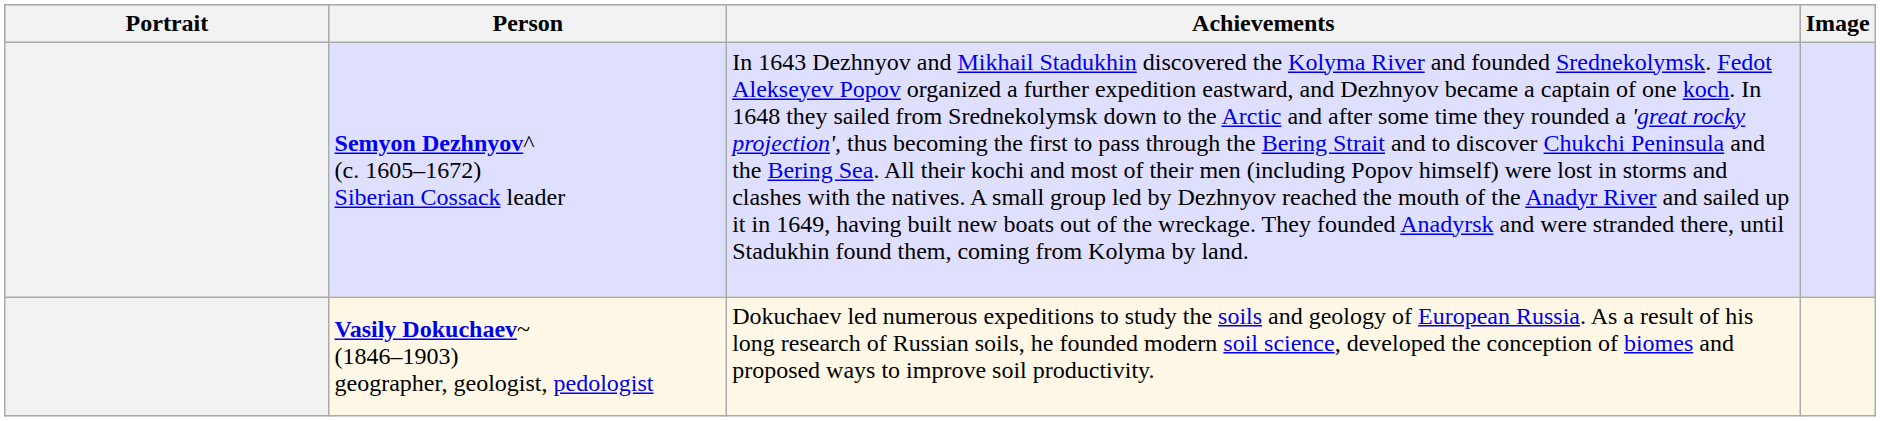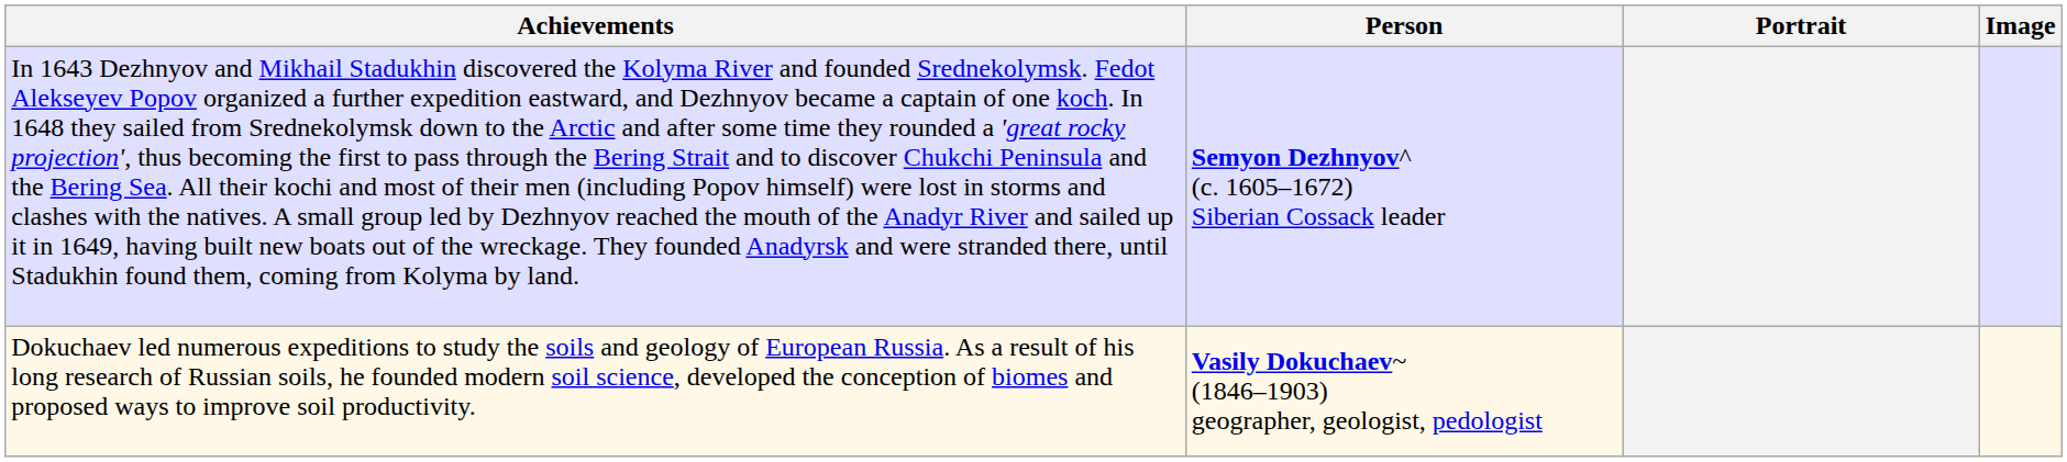columns swapped: Portrait <-> Achievements
